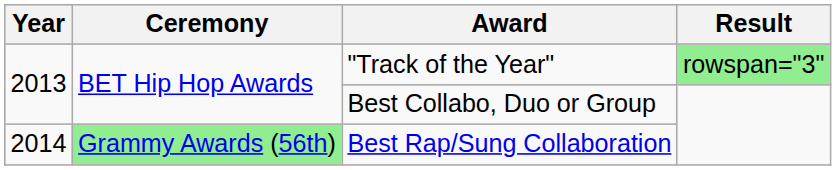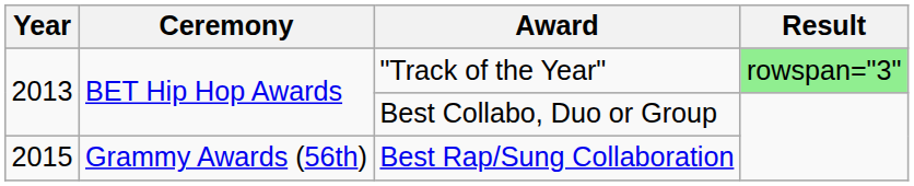Best Rap/Sung Collaboration | Year: 2014 -> 2015
Best Rap/Sung Collaboration | Ceremony: lightgreen background -> no background
